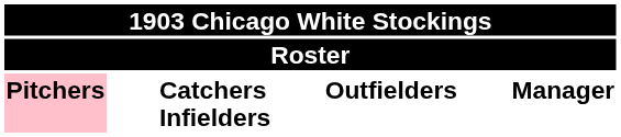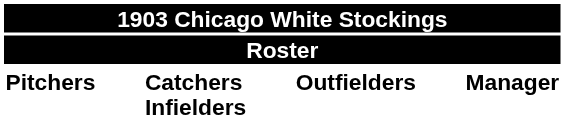Pitchers | column 1: pink background -> no background
